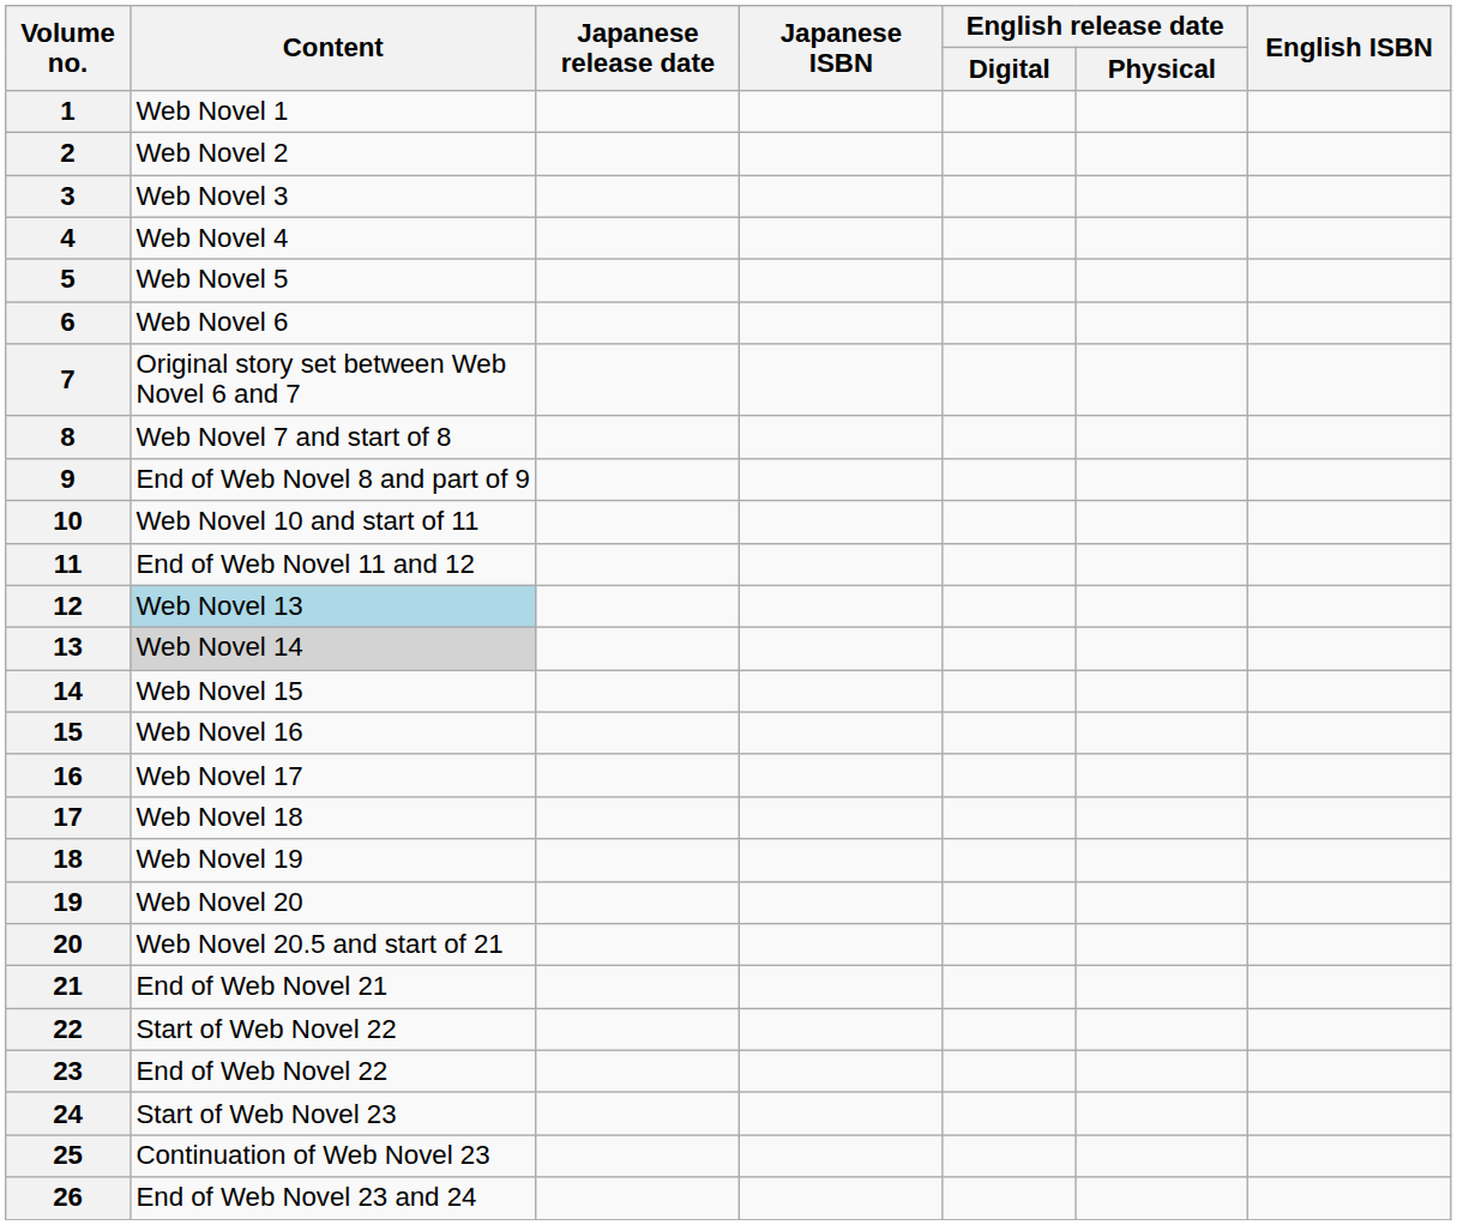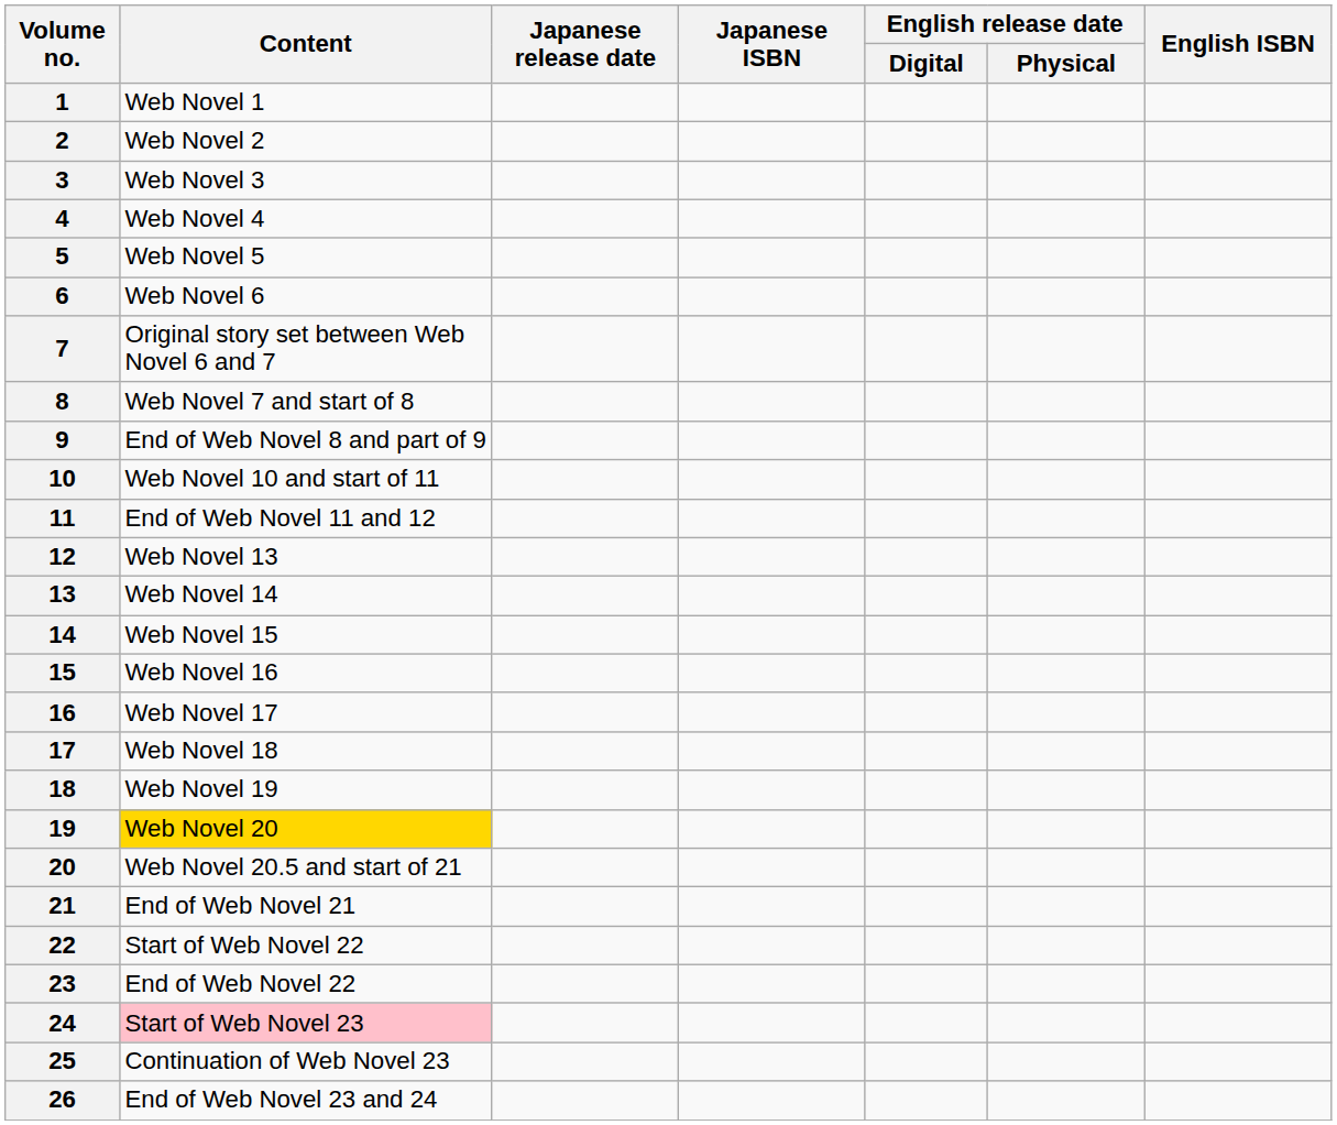12 | Content: lightblue background -> no background
13 | Content: lightgrey background -> no background
19 | Content: no background -> gold background
24 | Content: no background -> pink background
